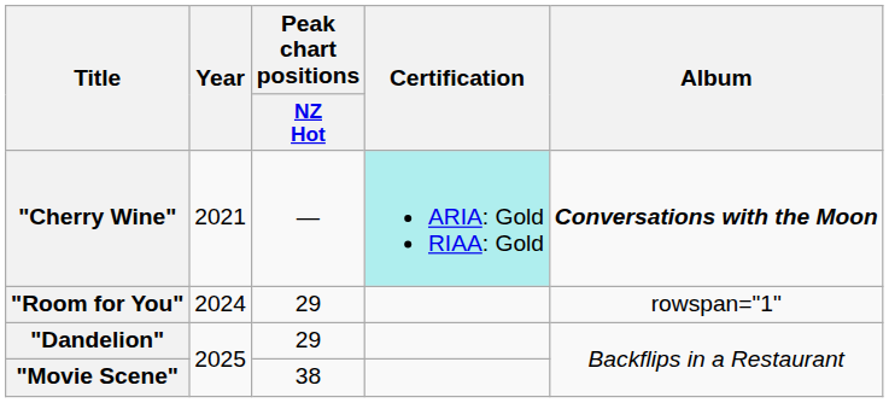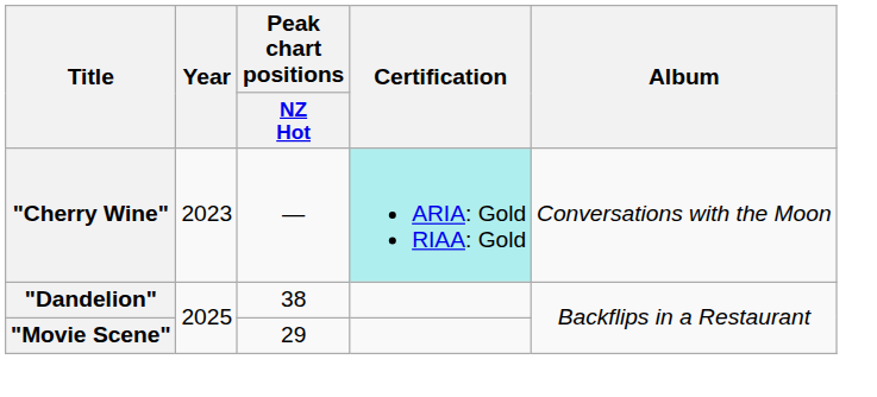"Cherry Wine" | Year: 2021 -> 2023
"Cherry Wine" | Album: bold -> normal
- row: "Room for You" | 2024 | 29 | rowspan="1"
"Dandelion" | Peak chart positions / NZ Hot: 29 -> 38
"Movie Scene" | Peak chart positions / NZ Hot: 38 -> 29
